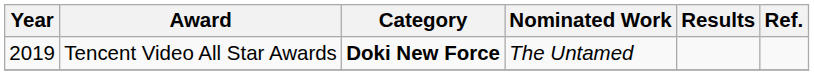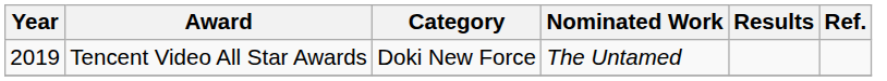row 2 | Category: bold -> normal
